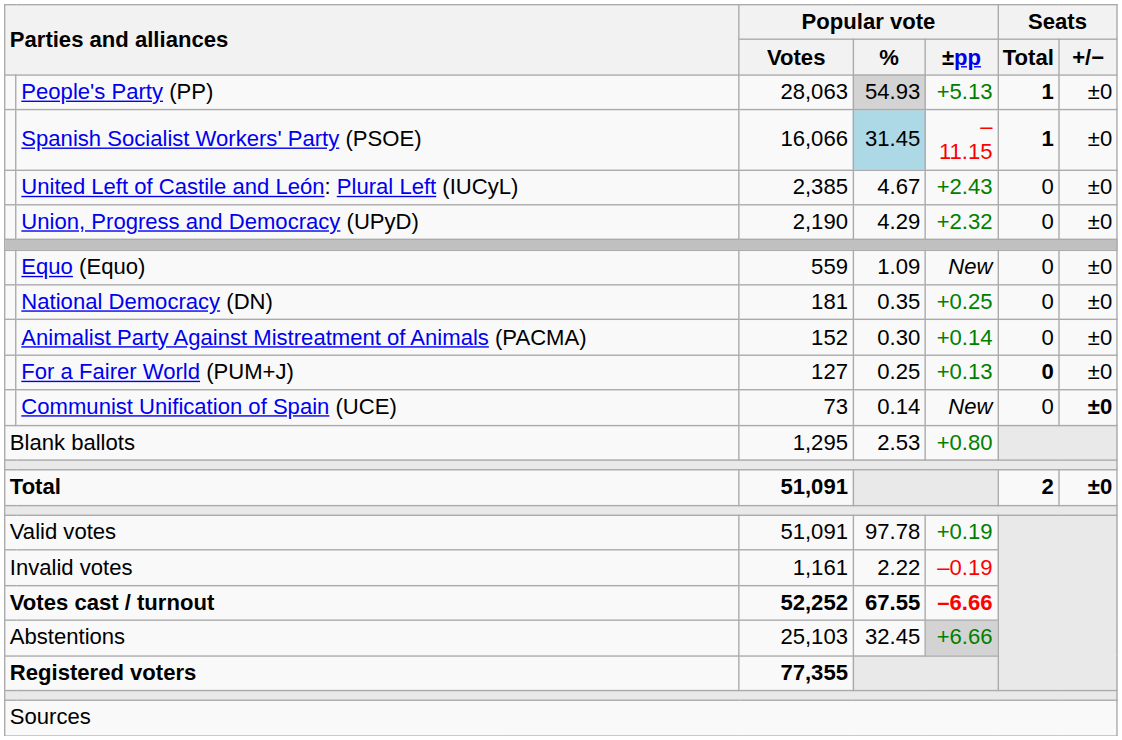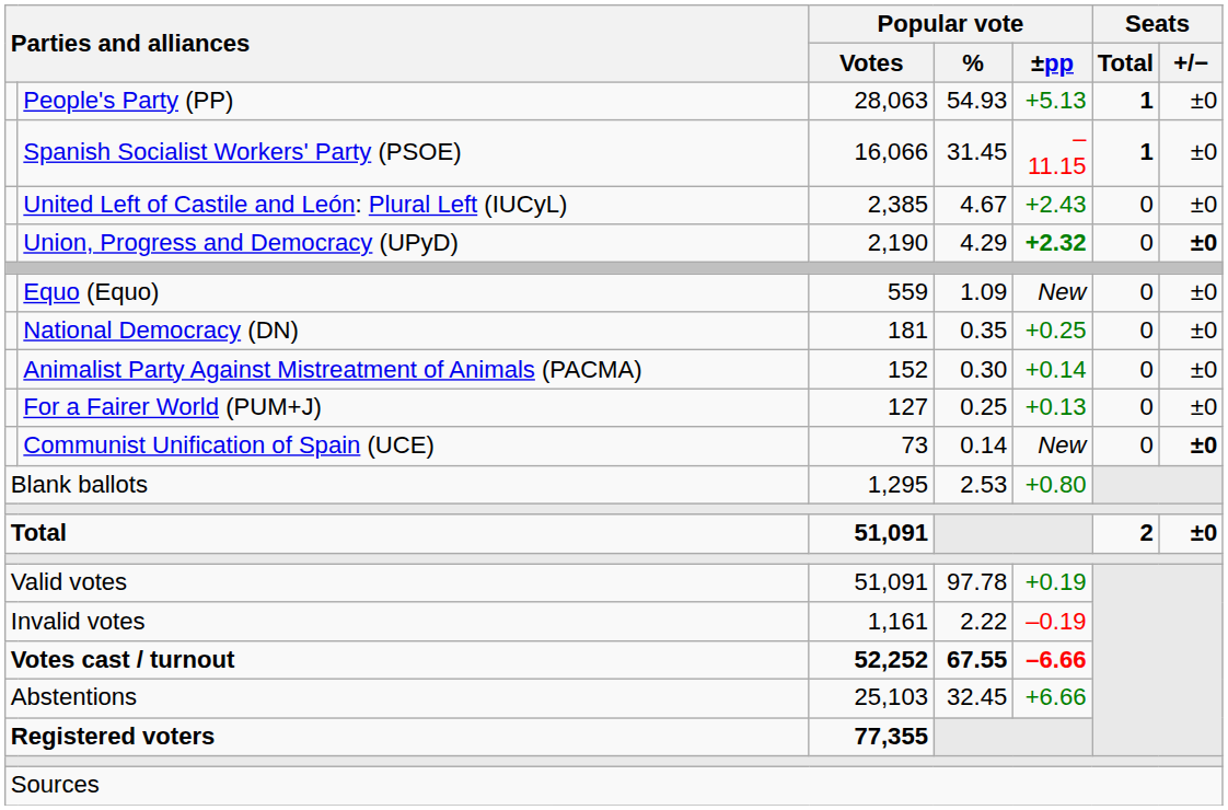People's Party (PP) | Popular vote / %: lightgrey background -> no background
Spanish Socialist Workers' Party (PSOE) | Popular vote / %: lightblue background -> no background
Union, Progress and Democracy (UPyD) | Popular vote / ±pp: normal -> bold
Union, Progress and Democracy (UPyD) | Seats / +/−: normal -> bold
For a Fairer World (PUM+J) | Seats / Total: bold -> normal
Abstentions | Popular vote / ±pp: lightgrey background -> no background
